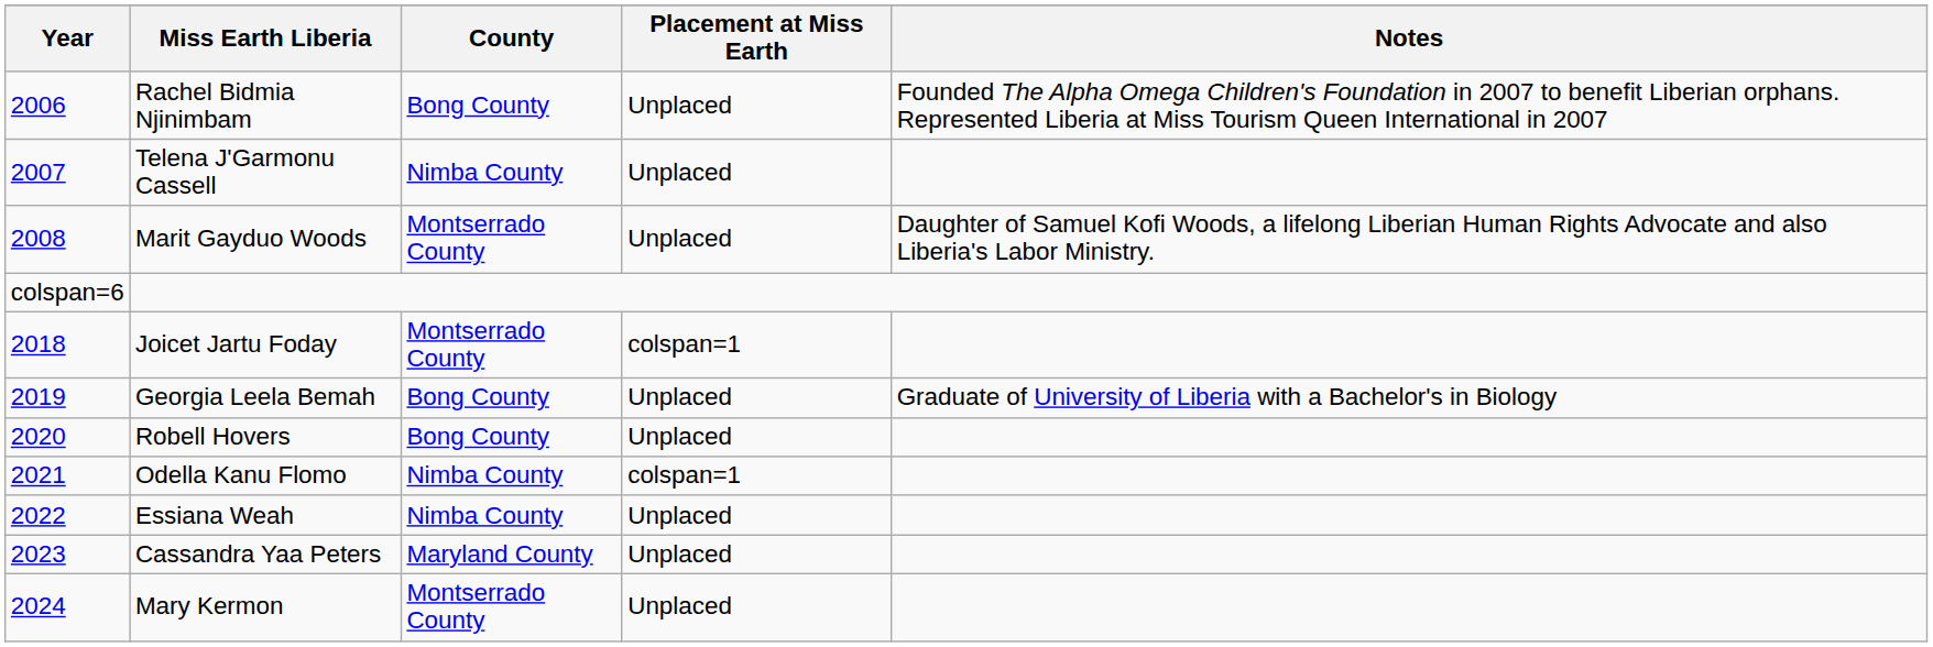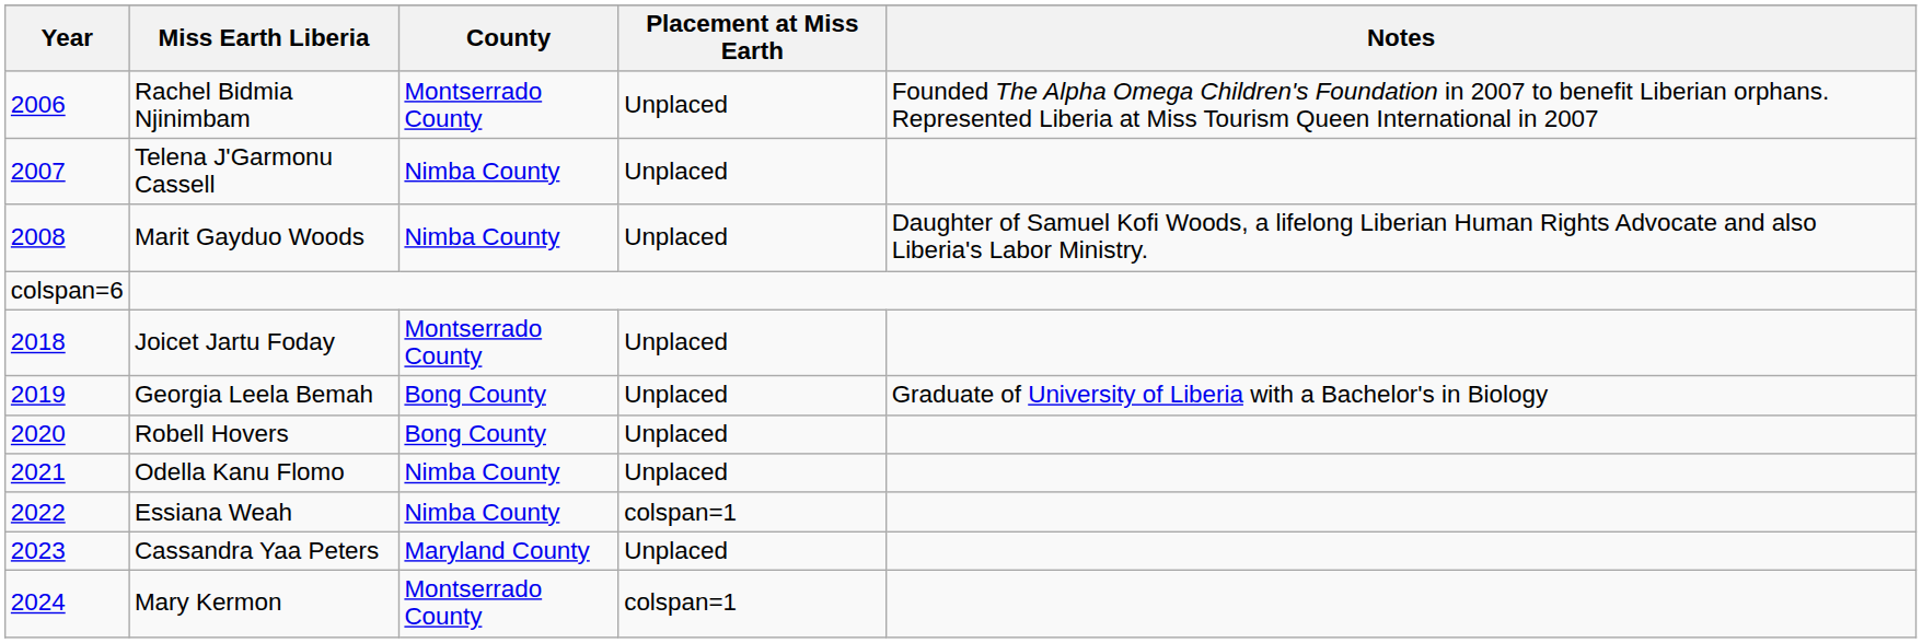Rachel Bidmia Njinimbam | County: Bong County -> Montserrado County
Marit Gayduo Woods | County: Montserrado County -> Nimba County
Joicet Jartu Foday | Placement at Miss Earth: colspan=1 -> Unplaced
Odella Kanu Flomo | Placement at Miss Earth: colspan=1 -> Unplaced
Essiana Weah | Placement at Miss Earth: Unplaced -> colspan=1
Mary Kermon | Placement at Miss Earth: Unplaced -> colspan=1
